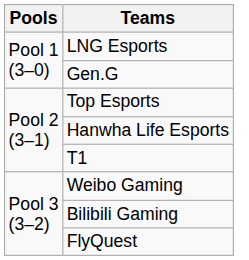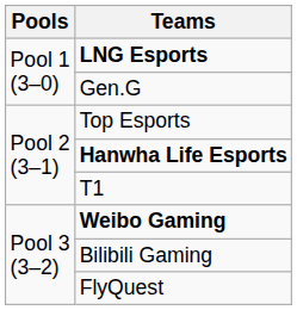LNG Esports | Teams: normal -> bold
Hanwha Life Esports | Teams: normal -> bold
Weibo Gaming | Teams: normal -> bold
